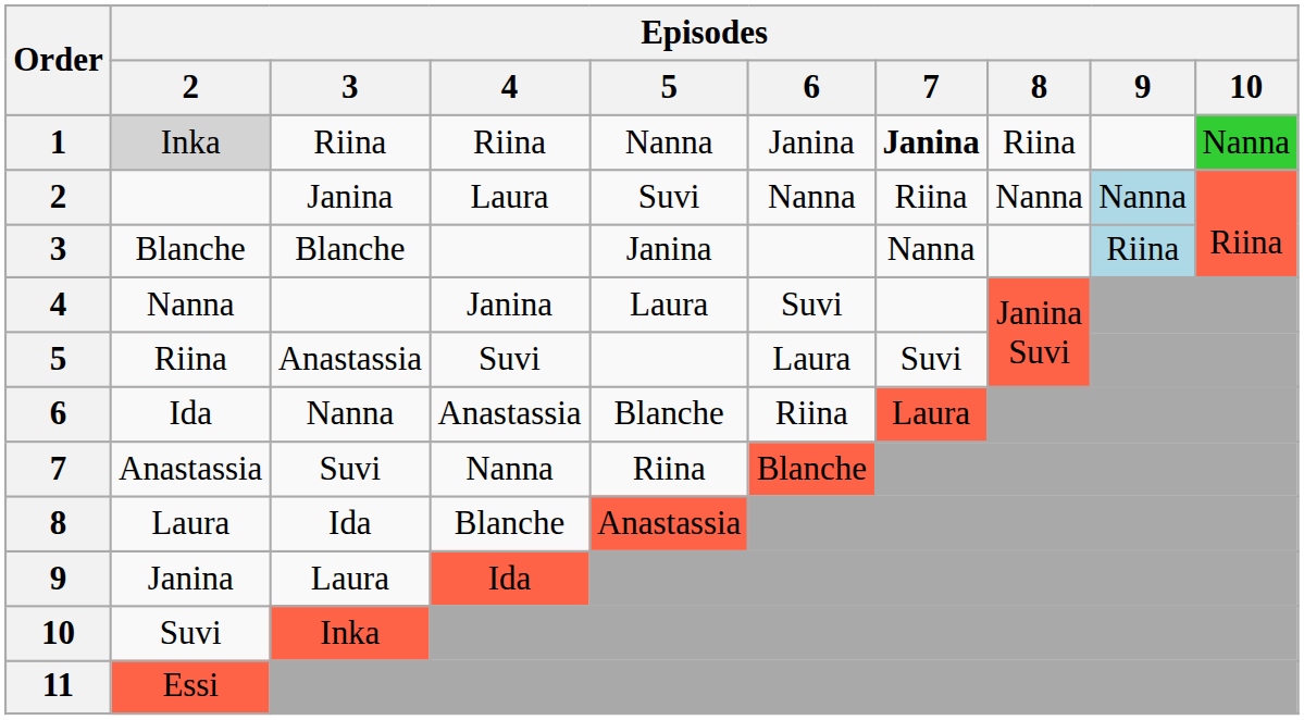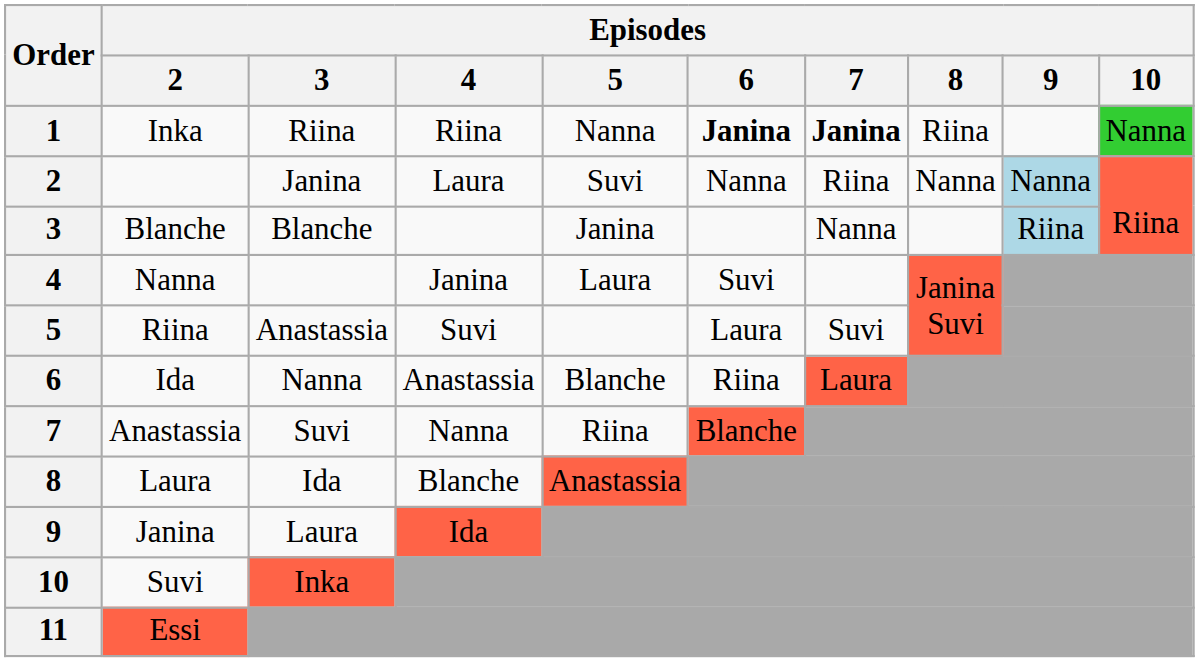1 | Episodes / 2: lightgrey background -> no background
1 | Episodes / 6: normal -> bold
